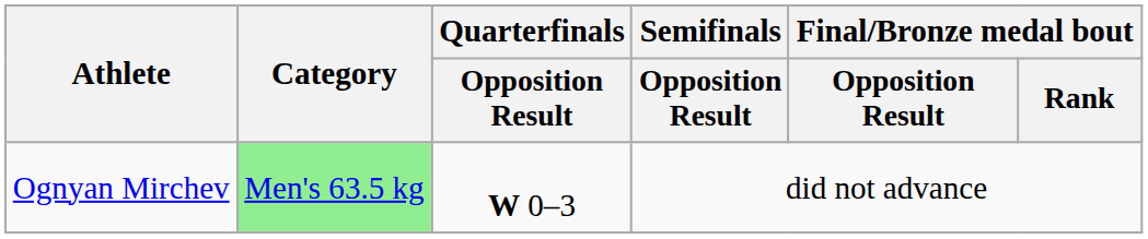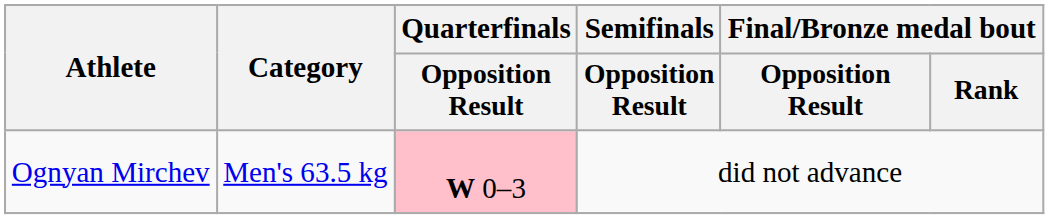Ognyan Mirchev | Category: lightgreen background -> no background
Ognyan Mirchev | Quarterfinals / Opposition Result: no background -> pink background
